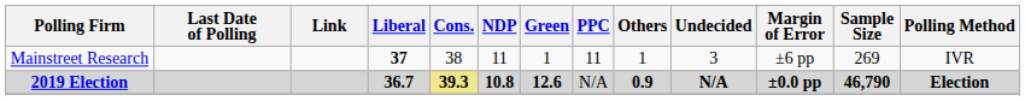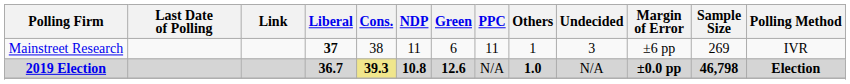Mainstreet Research | Green: 1 -> 6
2019 Election | Others: 0.9 -> 1.0
2019 Election | Undecided: bold -> normal
2019 Election | Sample Size: 46,790 -> 46,798
